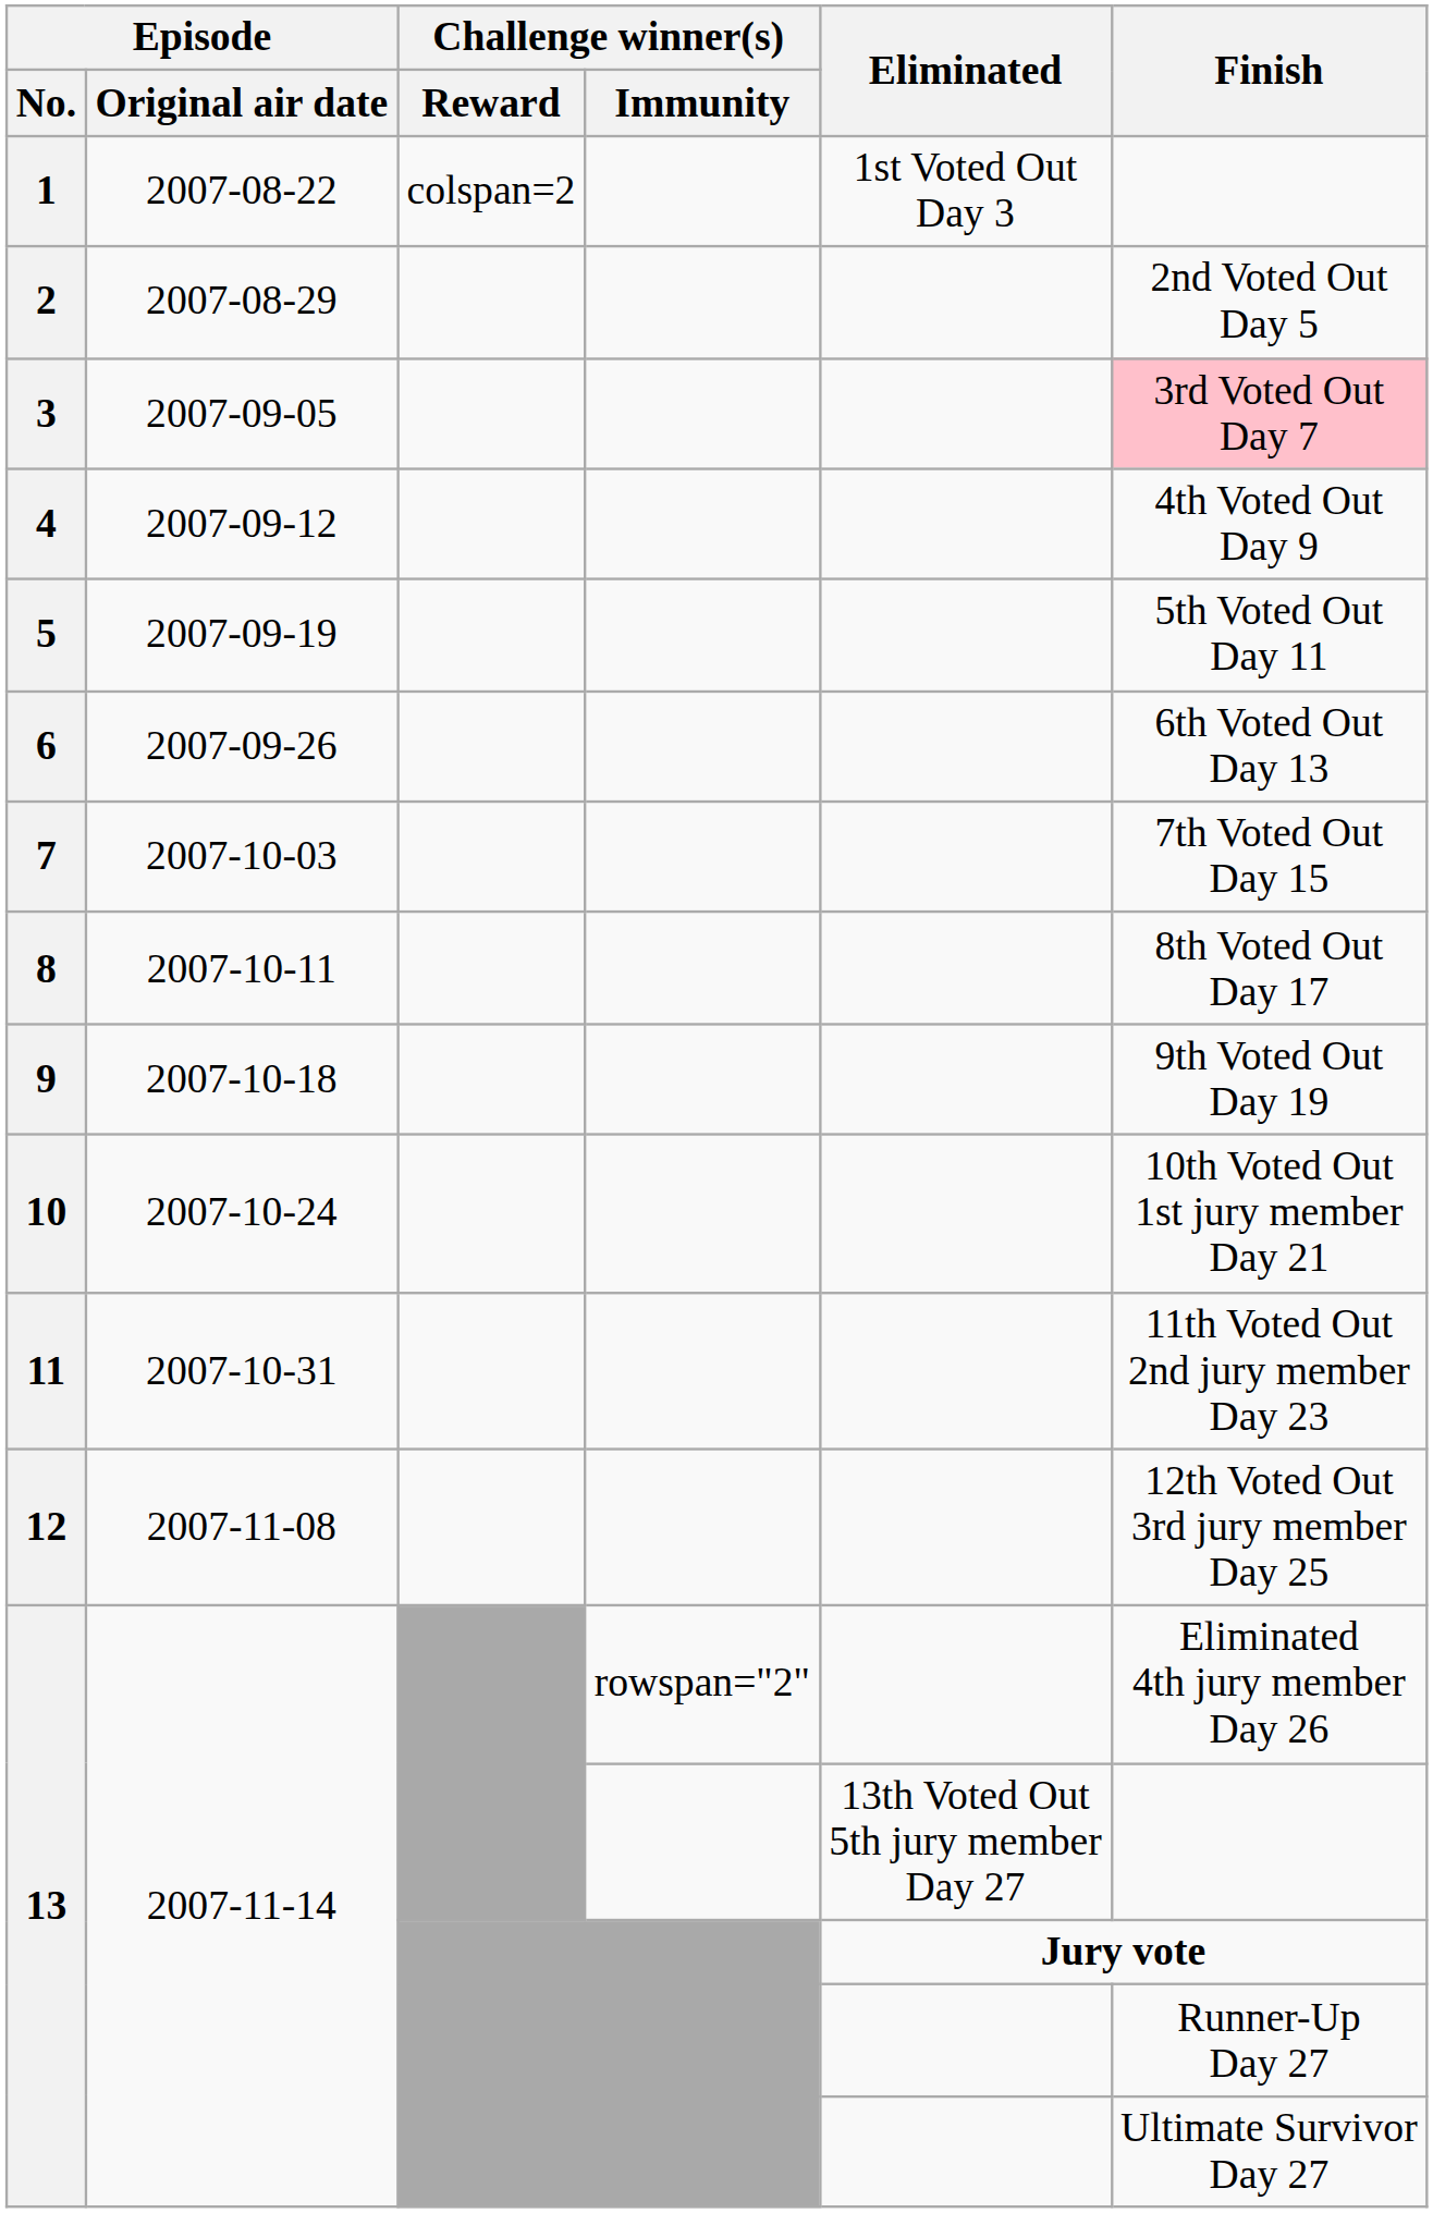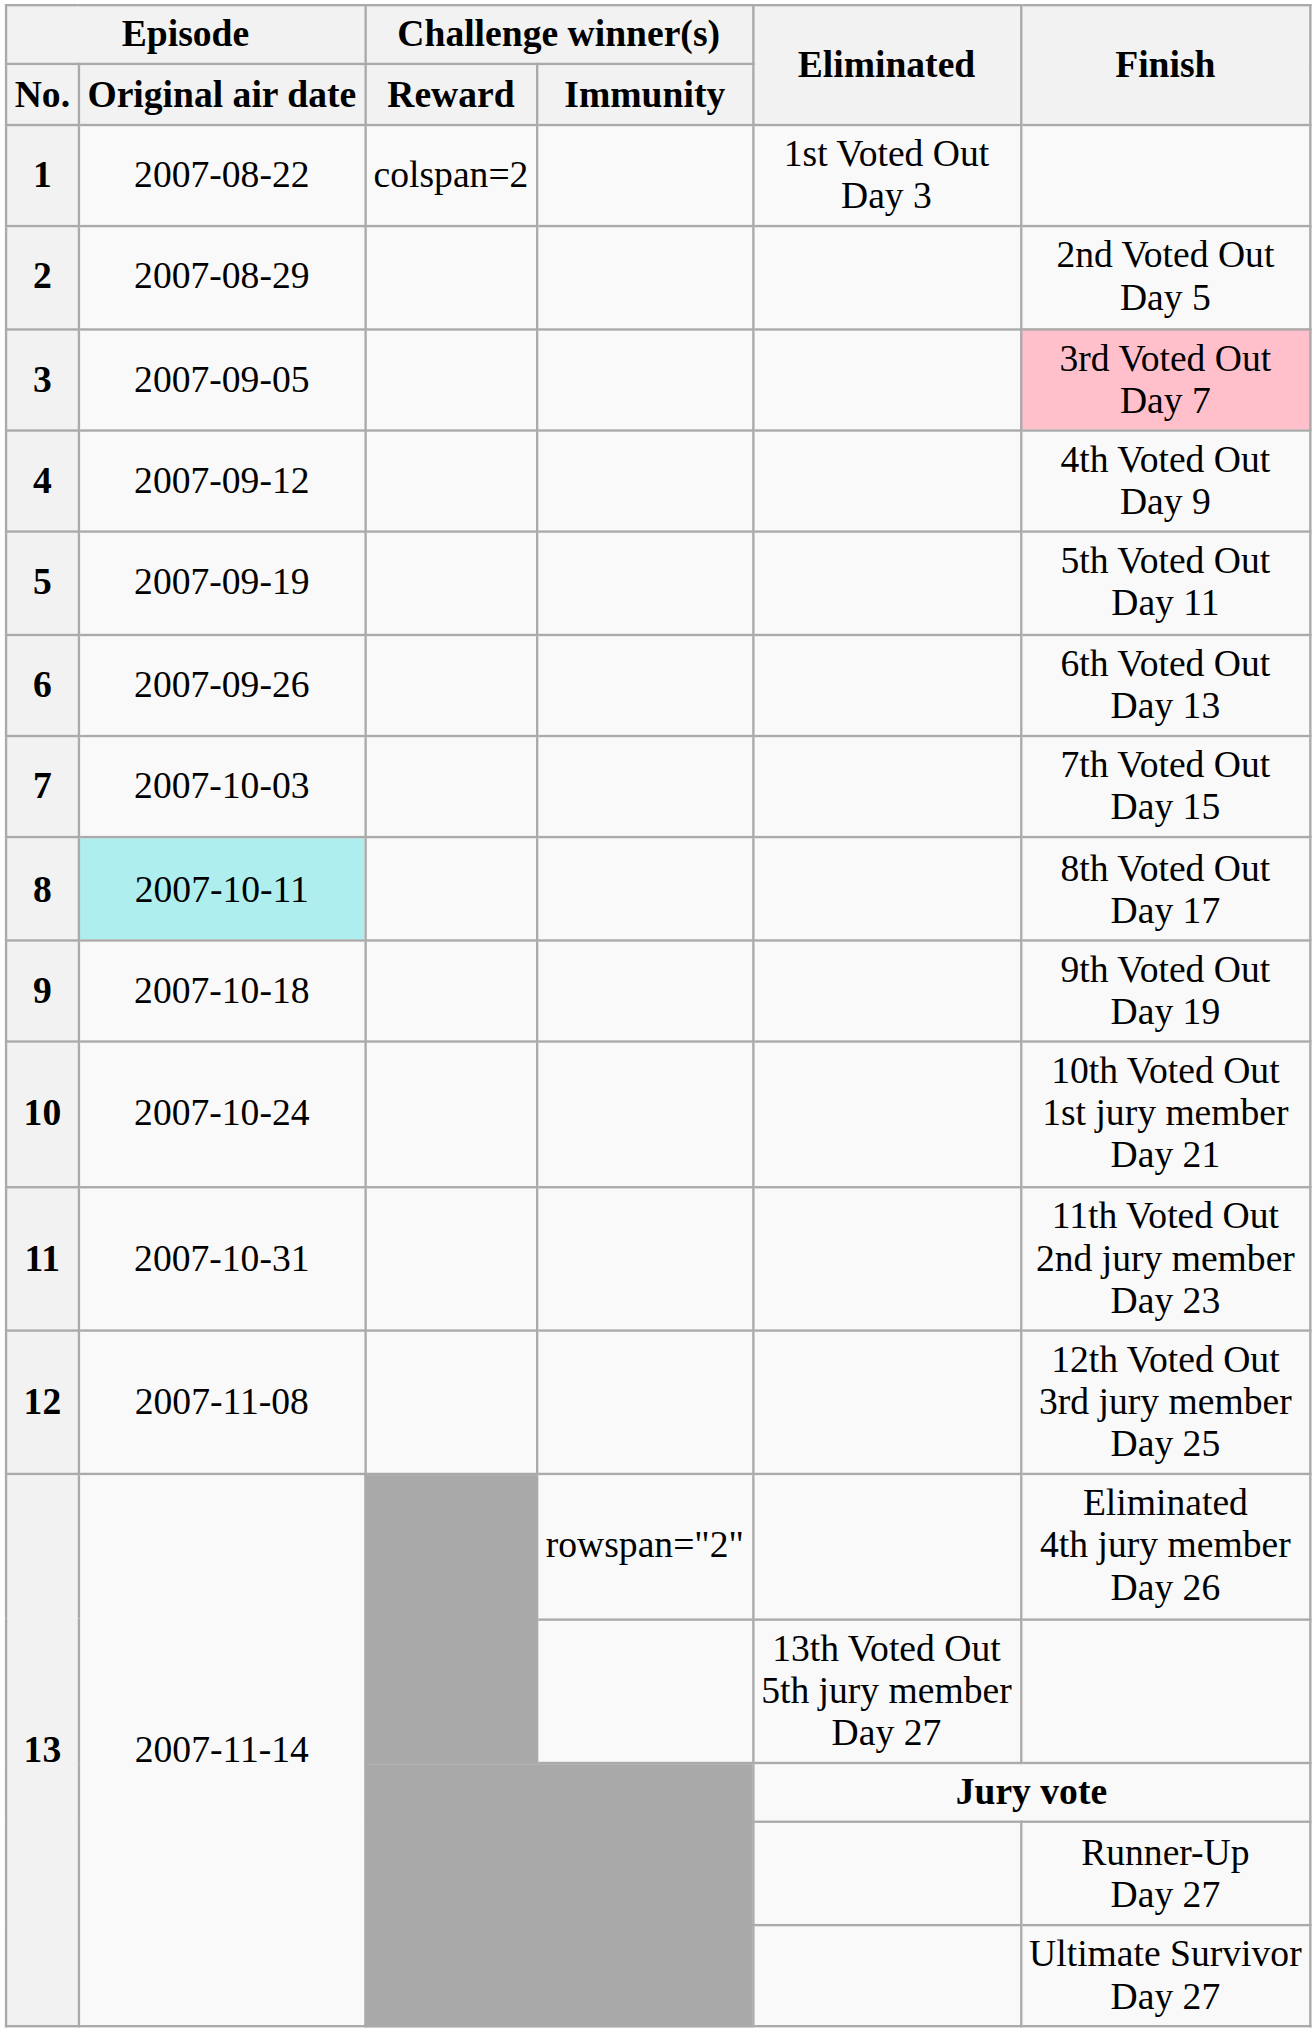8 | Episode / Original air date: no background -> paleturquoise background
